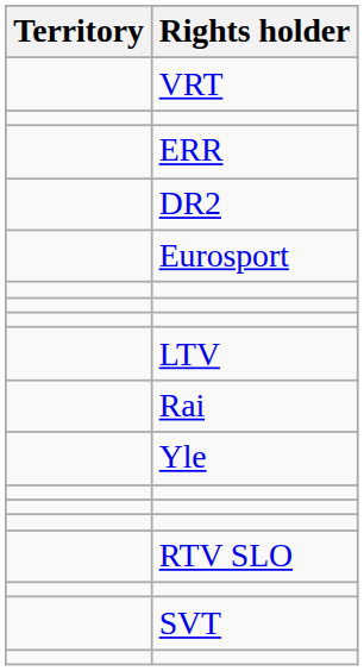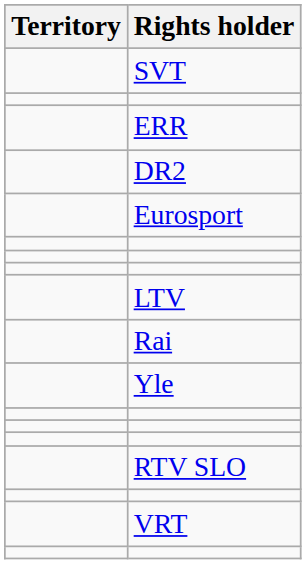row 2 | Rights holder: VRT -> SVT
row 18 | Rights holder: SVT -> VRT
